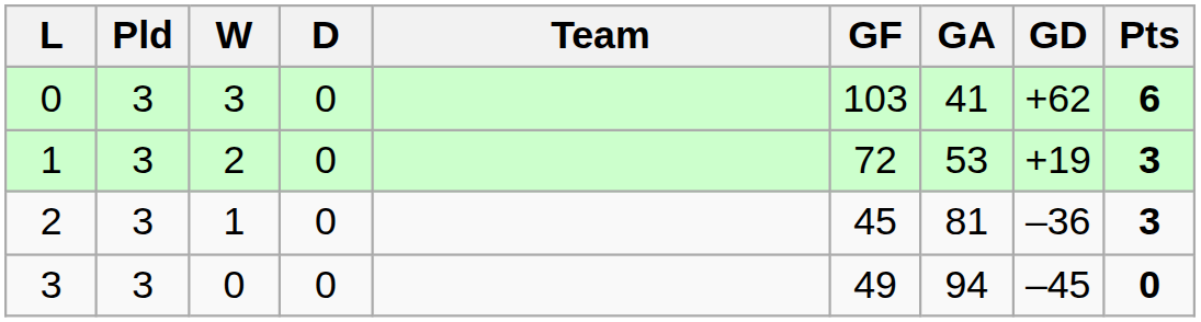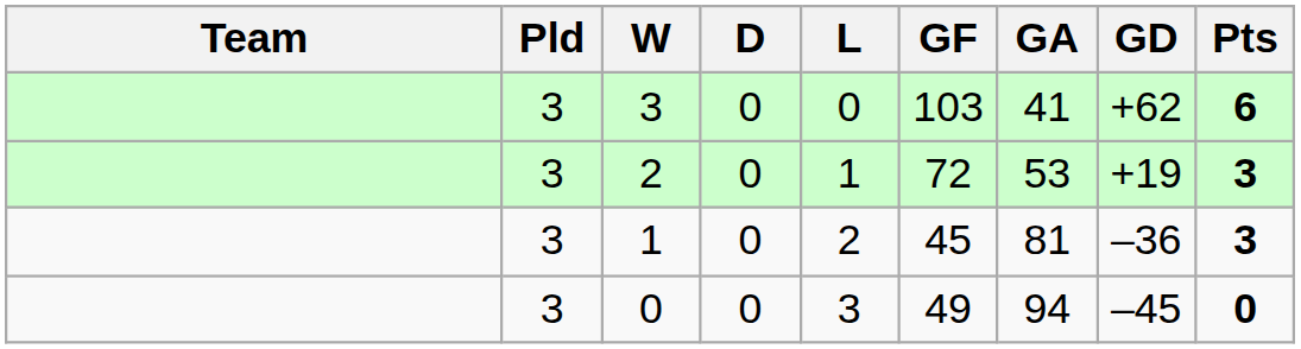columns swapped: Team <-> L
